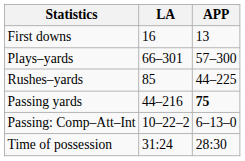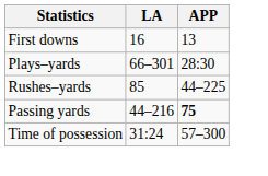Plays–yards | APP: 57–300 -> 28:30
- row: Passing: Comp–Att–Int | 10–22–2 | 6–13–0
Time of possession | APP: 28:30 -> 57–300
